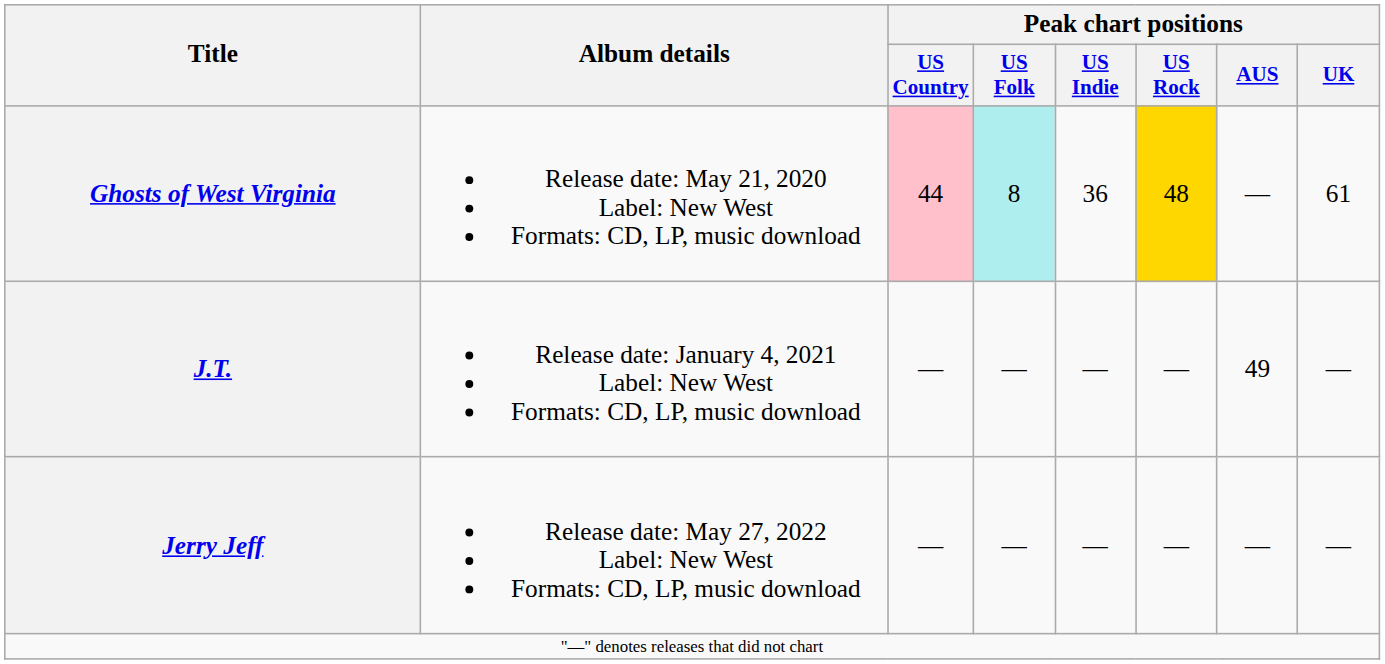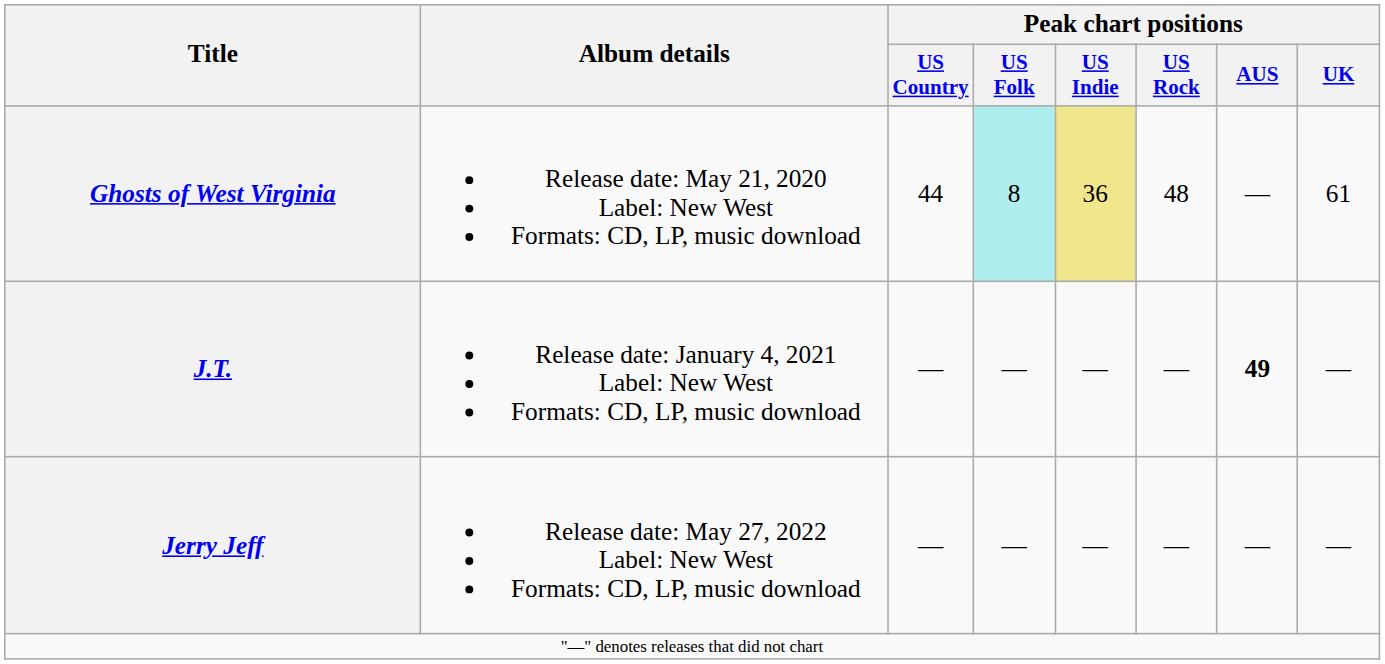Ghosts of West Virginia | Peak chart positions / US Country: pink background -> no background
Ghosts of West Virginia | Peak chart positions / US Indie: no background -> khaki background
Ghosts of West Virginia | Peak chart positions / US Rock: gold background -> no background
J.T. | Peak chart positions / AUS: normal -> bold
